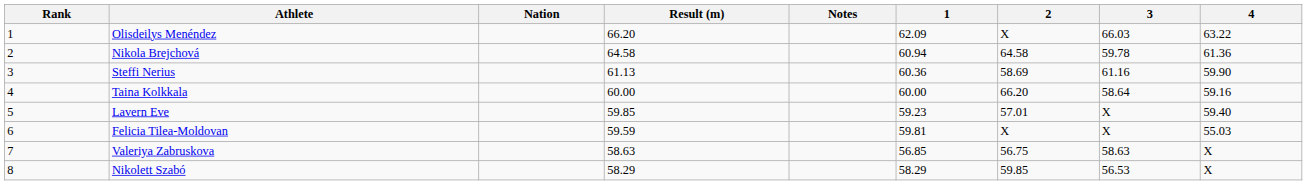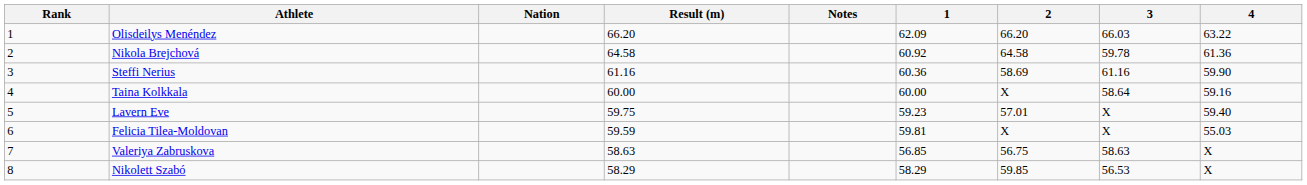Olisdeilys Menéndez | 2: X -> 66.20
Nikola Brejchová | 1: 60.94 -> 60.92
Steffi Nerius | Result (m): 61.13 -> 61.16
Taina Kolkkala | 2: 66.20 -> X
Lavern Eve | Result (m): 59.85 -> 59.75
